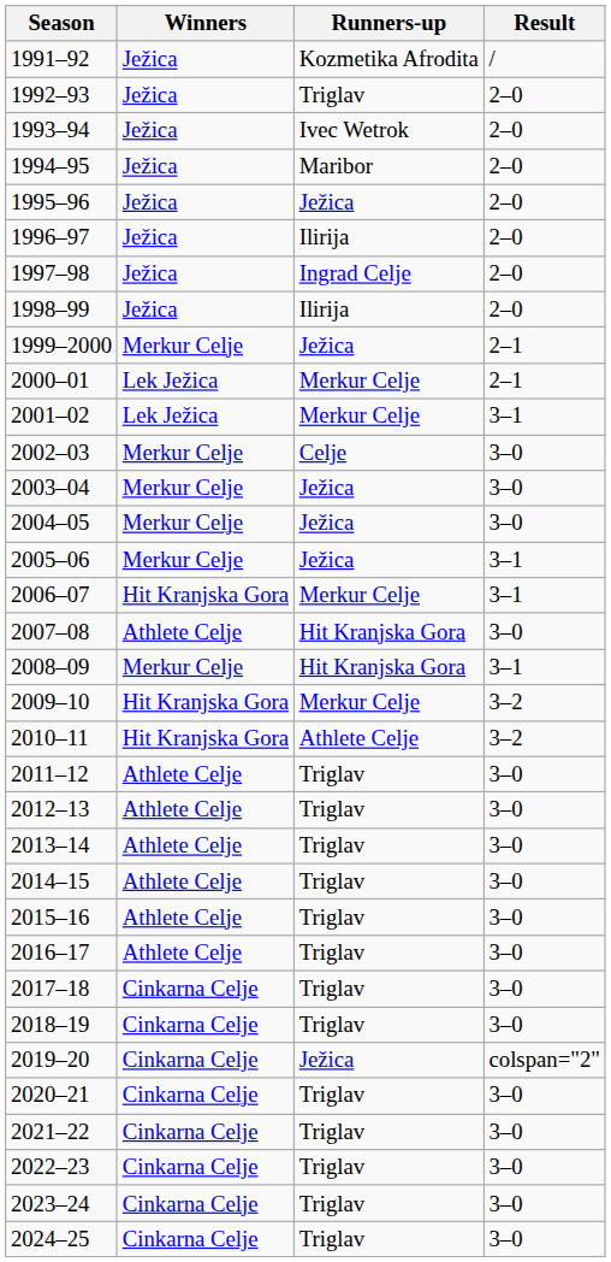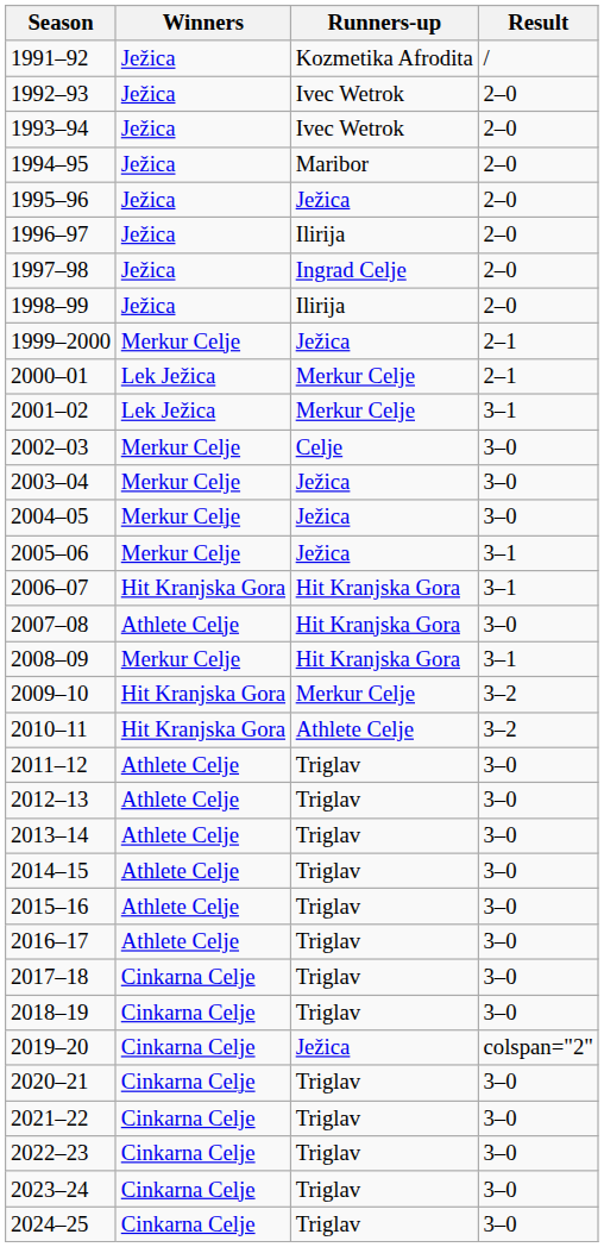1992–93 | Runners-up: Triglav -> Ivec Wetrok
2006–07 | Runners-up: Merkur Celje -> Hit Kranjska Gora
